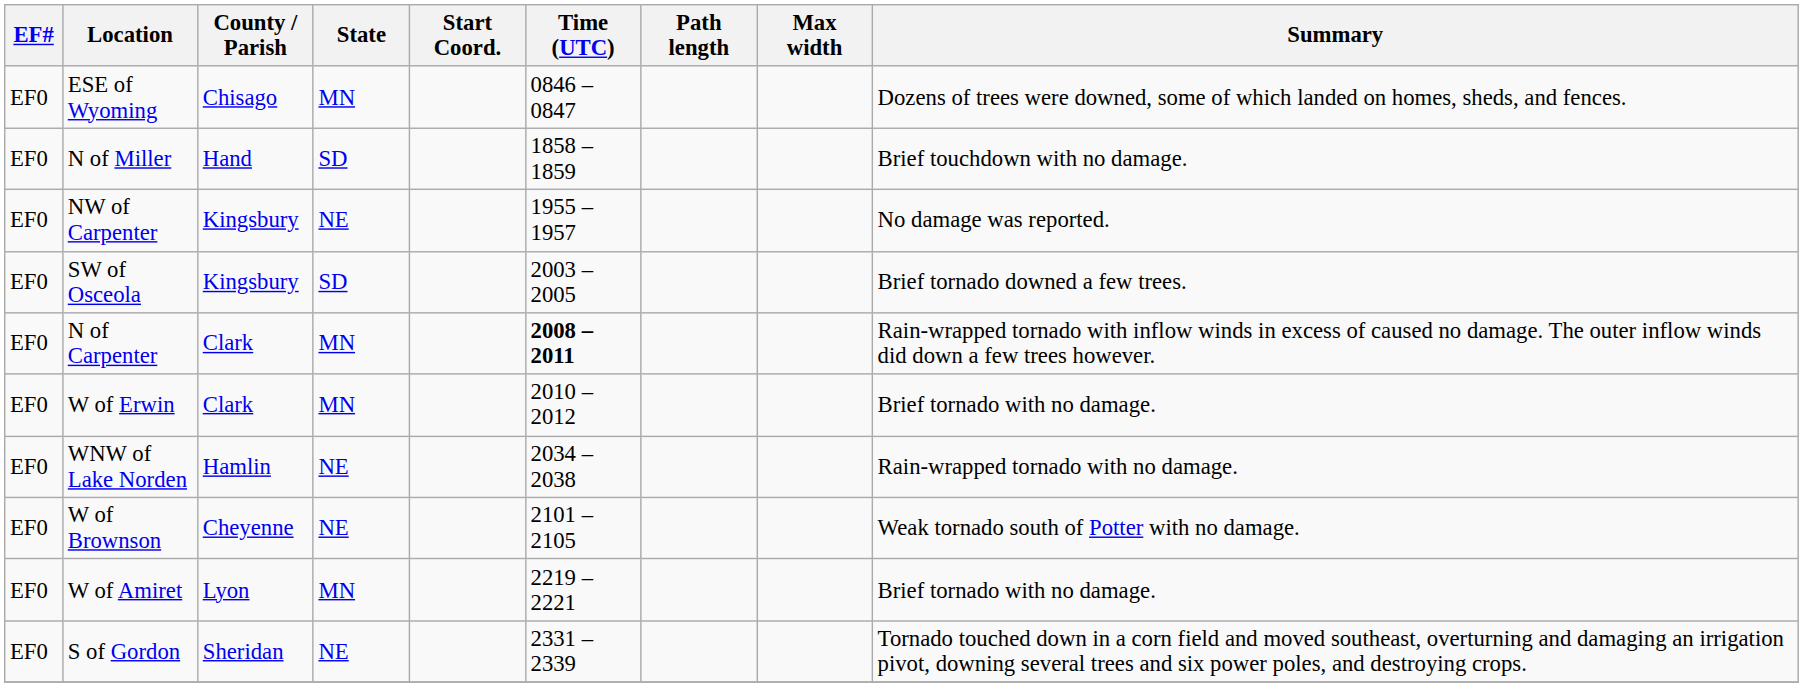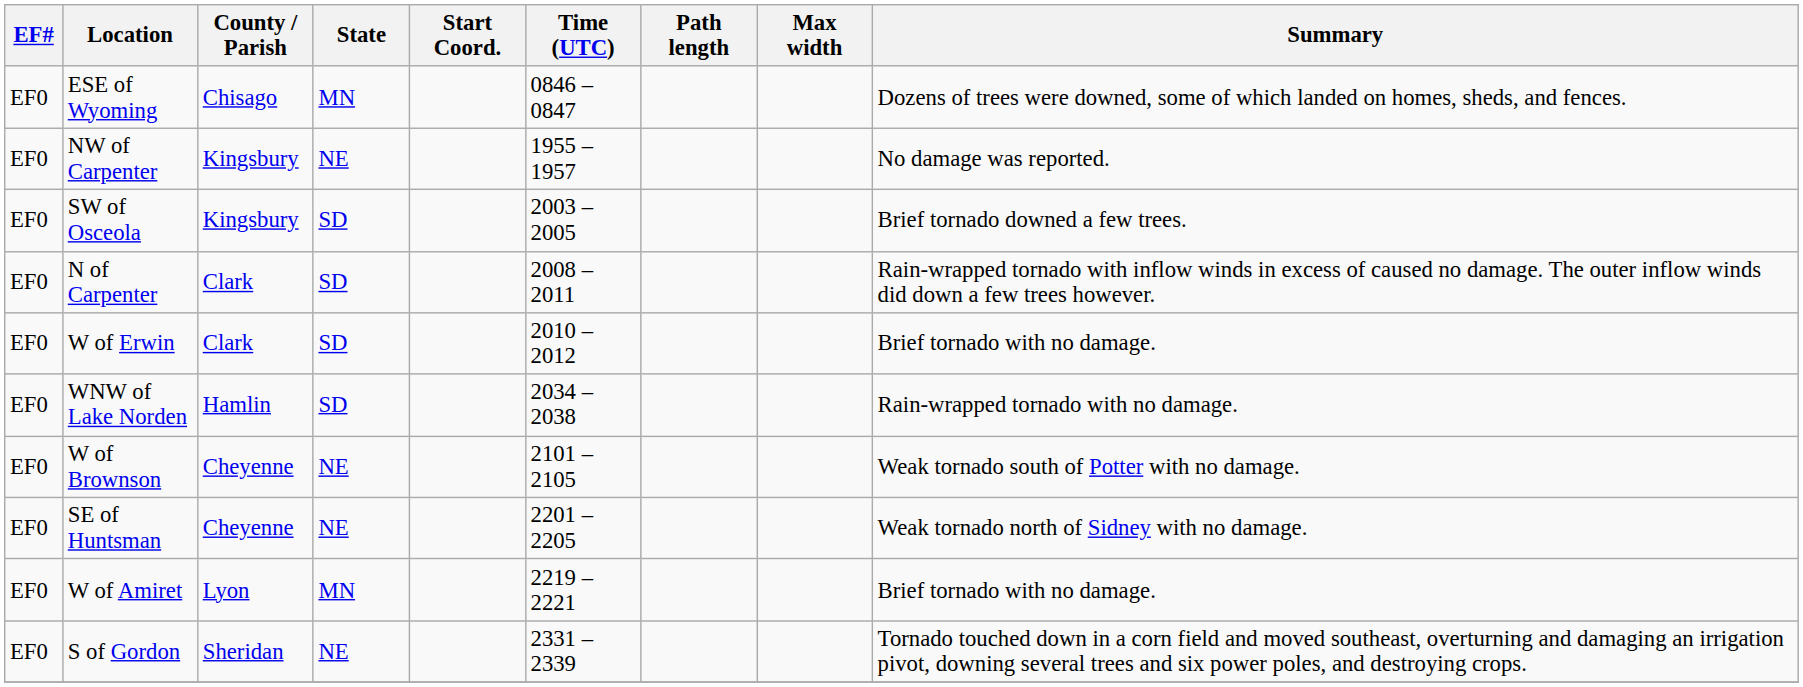- row: EF0 | N of Miller | Hand | SD | 1858 – 1859 | Brief touchdown with no damage.
N of Carpenter | State: MN -> SD
N of Carpenter | Time (UTC): bold -> normal
W of Erwin | State: MN -> SD
WNW of Lake Norden | State: NE -> SD
+ row: EF0 | SE of Huntsman | Cheyenne | NE | 2201 – 2205 | Weak tornado north of Sidney with no damage.
